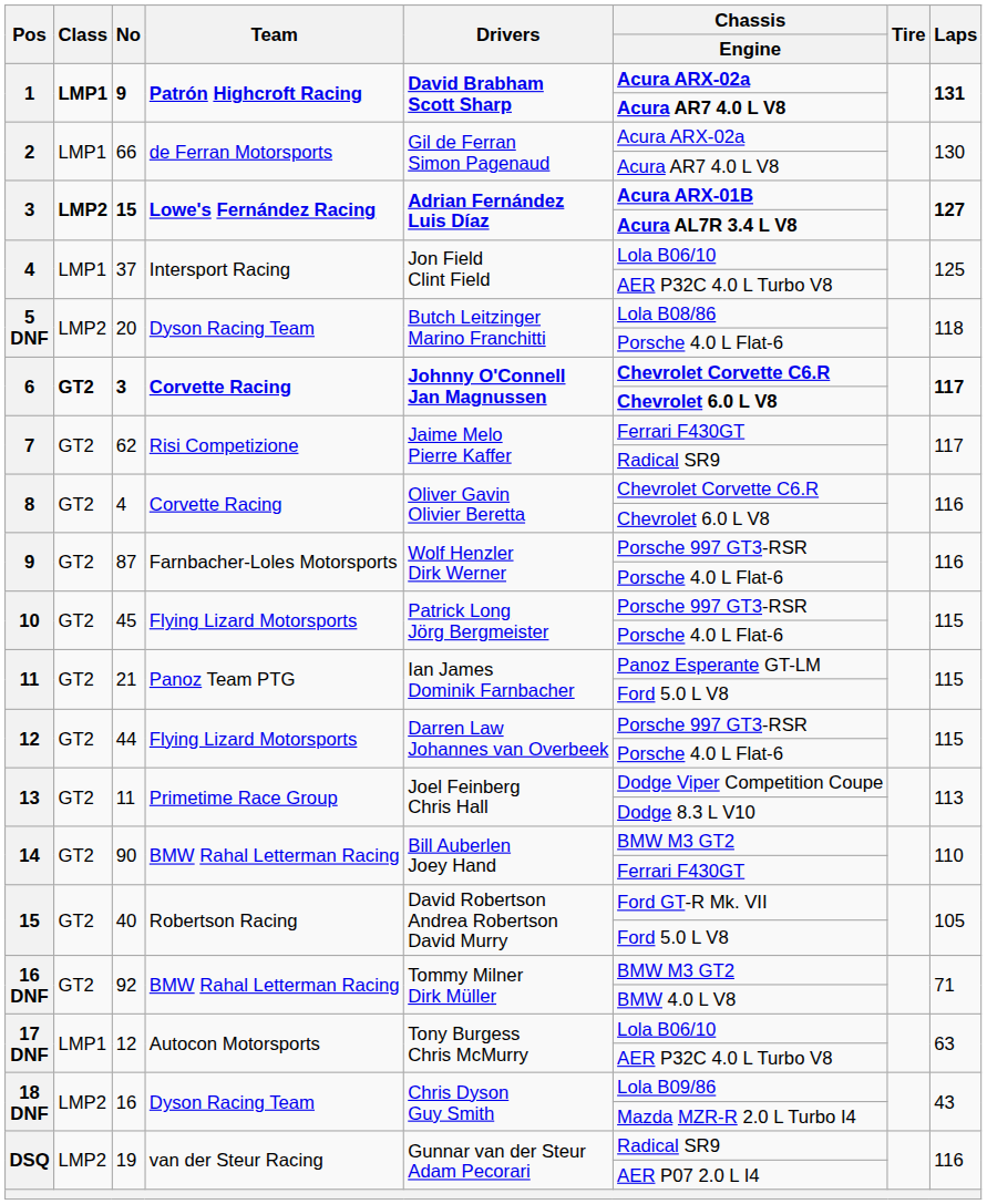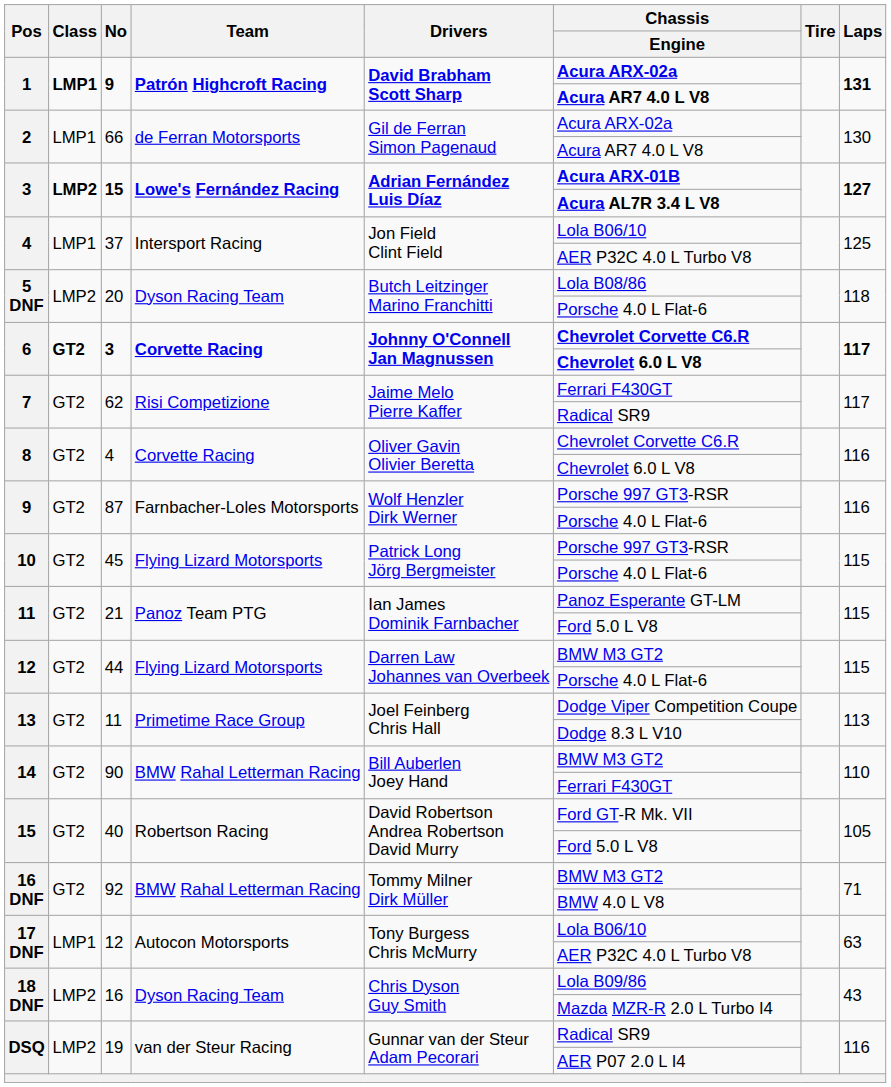row 25 | Chassis / Engine: Porsche 997 GT3-RSR -> BMW M3 GT2
